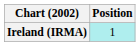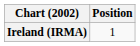Ireland (IRMA) | Position: paleturquoise background -> no background
